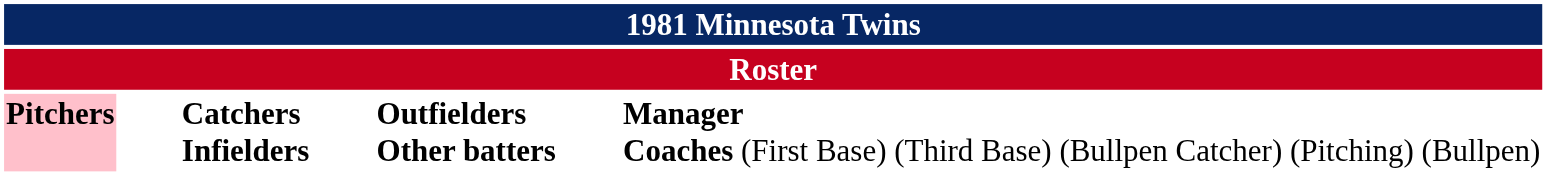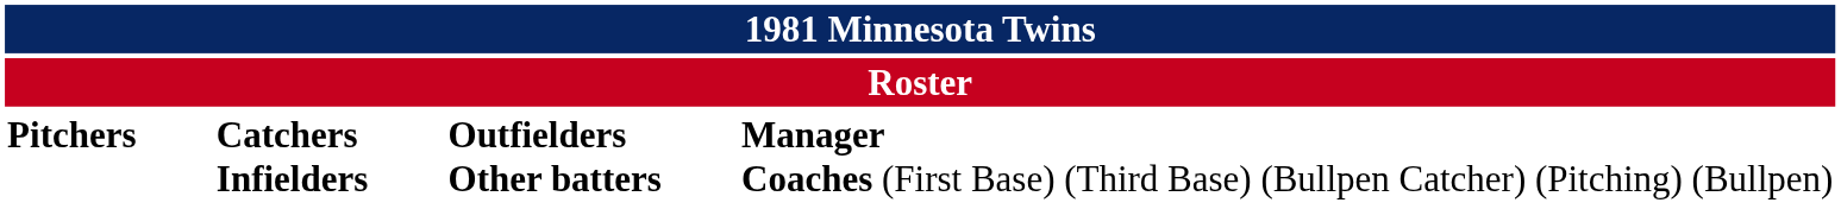Pitchers | column 1: pink background -> no background
